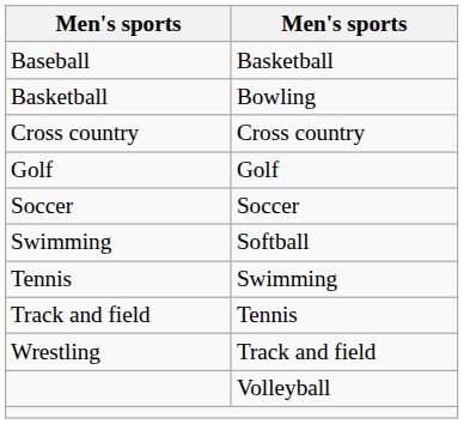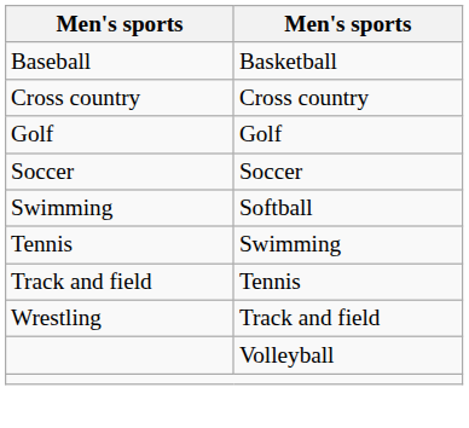- row: Basketball | Bowling
